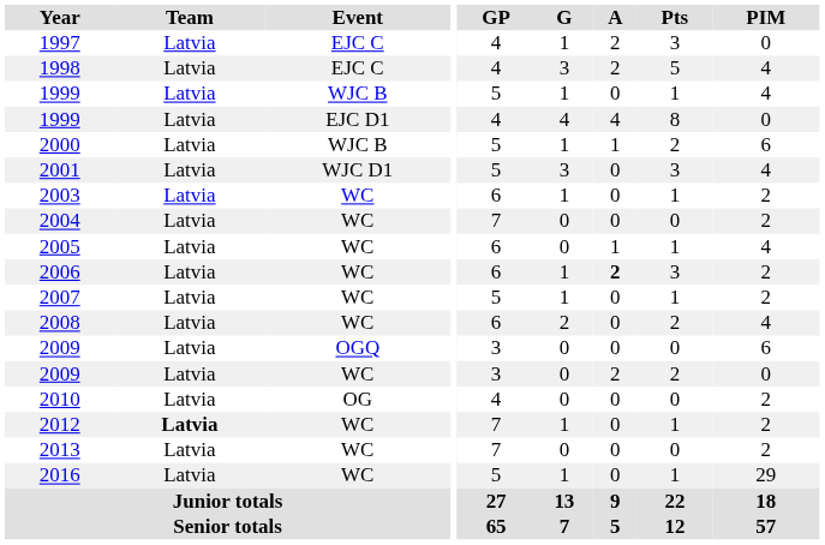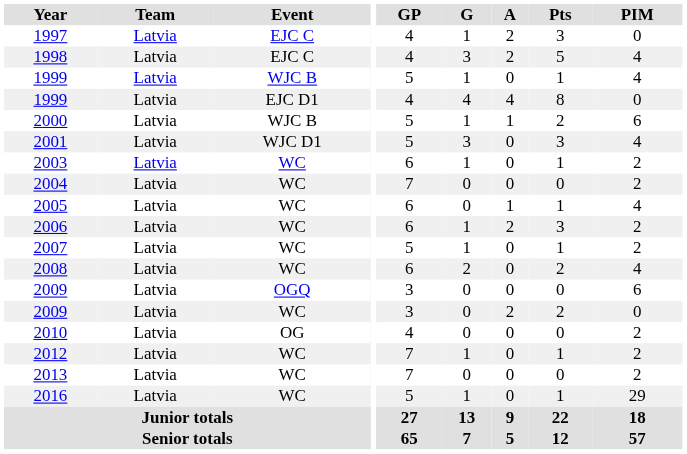2006 | A: bold -> normal
2012 | Team: bold -> normal
